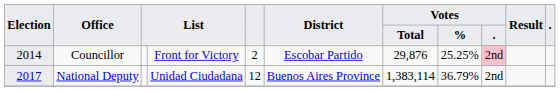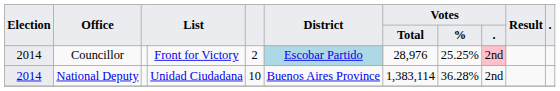Councillor | District: no background -> lightblue background
Councillor | Votes / Total: 29,876 -> 28,976
National Deputy | Election: 2017 -> 2014
National Deputy | column 5: 12 -> 10
National Deputy | Votes / %: 36.79% -> 36.28%
